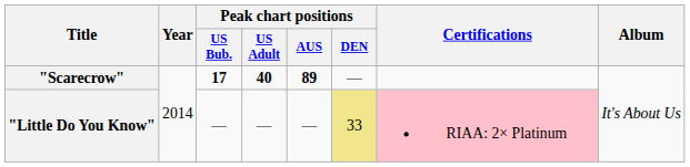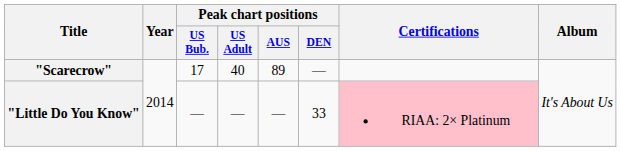"Scarecrow" | Peak chart positions / US Bub.: bold -> normal
"Scarecrow" | Peak chart positions / US Adult: bold -> normal
"Scarecrow" | Peak chart positions / AUS: bold -> normal
"Little Do You Know" | Peak chart positions / DEN: khaki background -> no background
